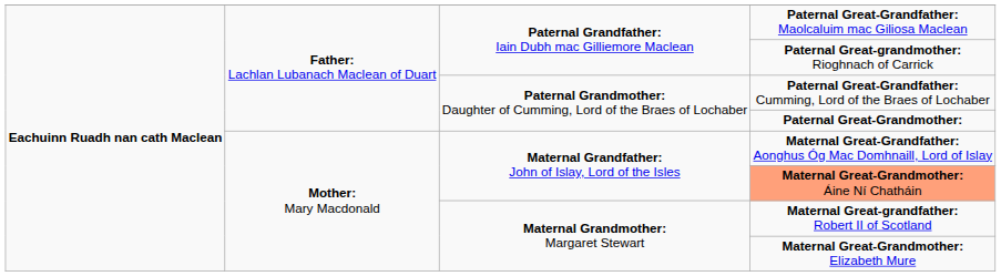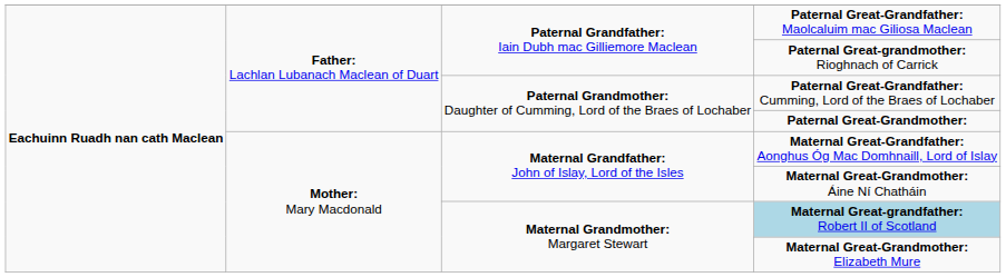Maternal Great-Grandmother: Áine Ní Chatháin | column 4: lightsalmon background -> no background
Maternal Great-grandfather: Robert II of Scotland | column 4: no background -> lightblue background
